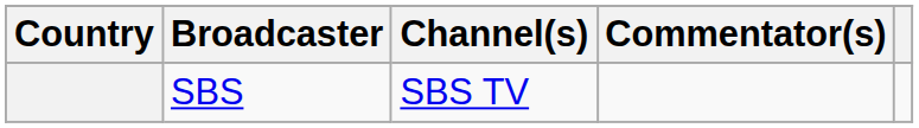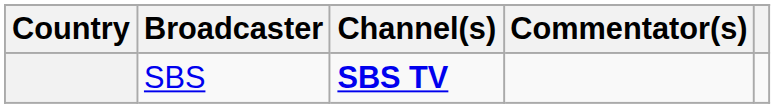SBS | Channel(s): normal -> bold
